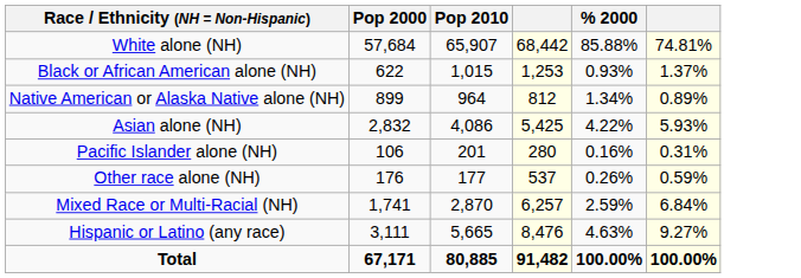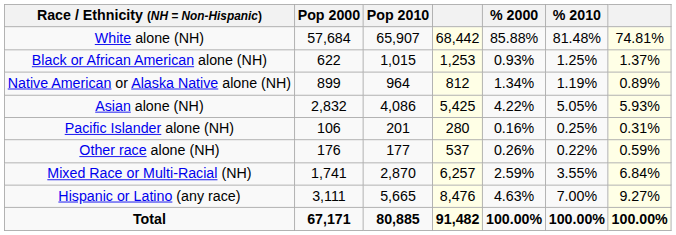+ column: % 2010 | 81.48% | 1.25% | 1.19% | 5.05% | 0.25% | 0.22% | 3.55% | 7.00% | 100.00%
